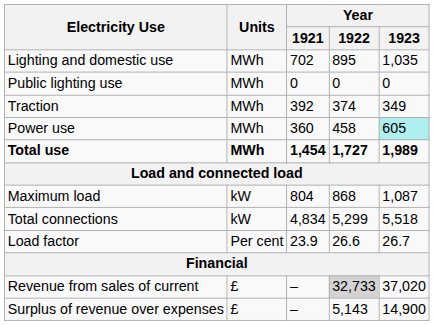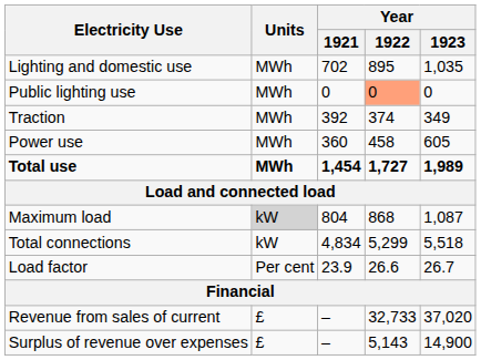Public lighting use | Year / 1922: no background -> lightsalmon background
Power use | Year / 1923: paleturquoise background -> no background
Maximum load | Units: no background -> lightgrey background
Revenue from sales of current | Year / 1922: lightgrey background -> no background
